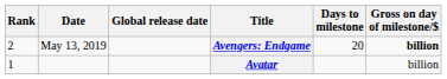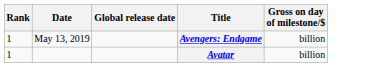- column: Days to milestone | 20
Avengers: Endgame | Rank: 2 -> 1
Avengers: Endgame | Gross on day of milestone/$: bold -> normal
